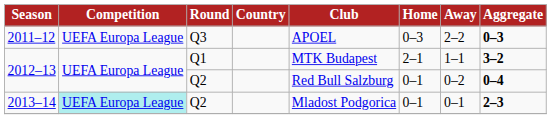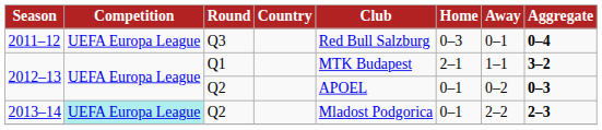2011–12 | Club: APOEL -> Red Bull Salzburg
2011–12 | Away: 2–2 -> 0–1
2011–12 | Aggregate: 0–3 -> 0–4
2012–13 / Q2 | Club: Red Bull Salzburg -> APOEL
2012–13 / Q2 | Aggregate: 0–4 -> 0–3
2013–14 | Away: 0–1 -> 2–2
